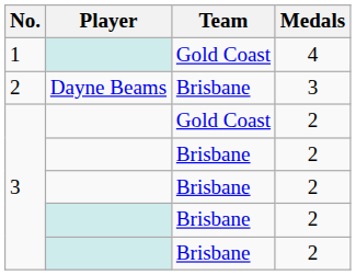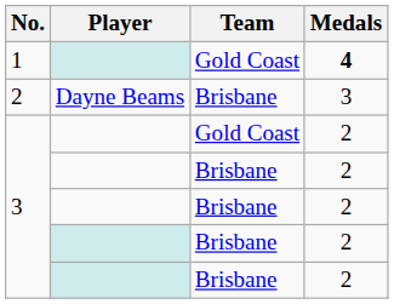1 | Medals: normal -> bold
